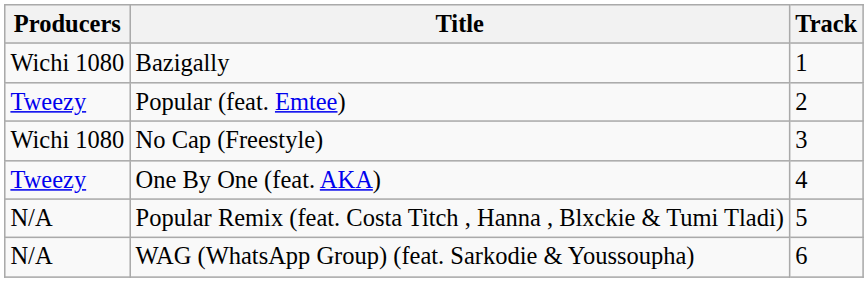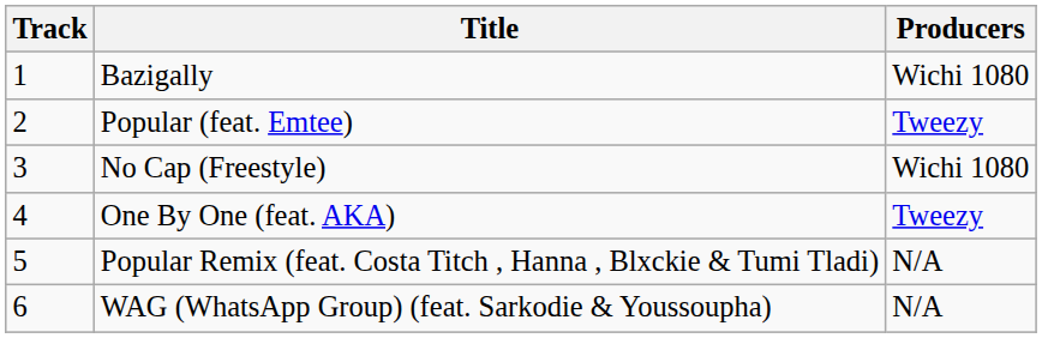columns swapped: Track <-> Producers
